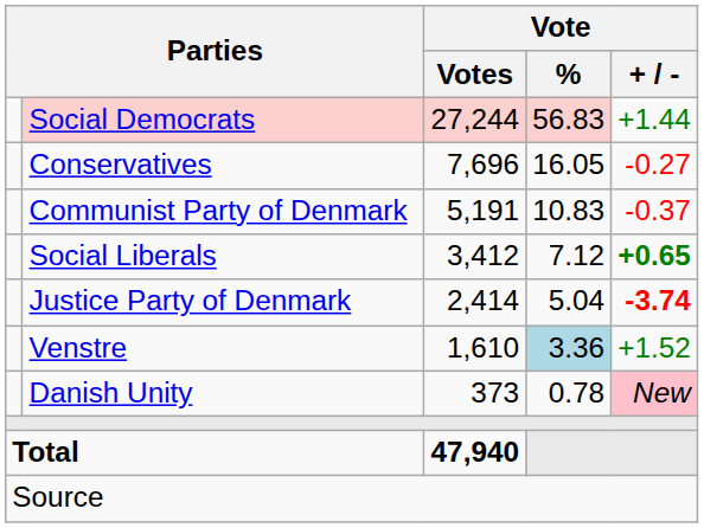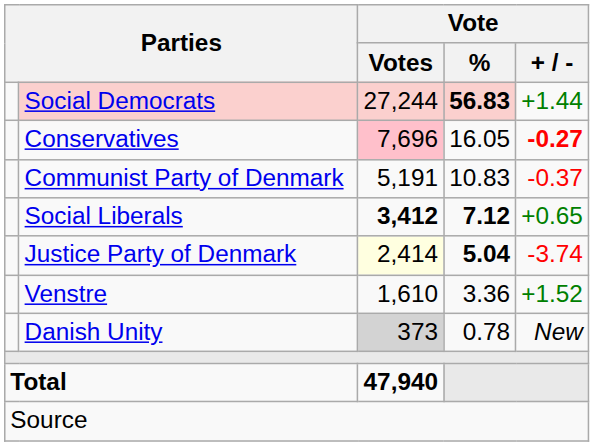Social Democrats | Vote / %: normal -> bold
Conservatives | Vote / Votes: no background -> pink background
Conservatives | Vote / + / -: normal -> bold
Social Liberals | Vote / Votes: normal -> bold
Social Liberals | Vote / %: normal -> bold
Social Liberals | Vote / + / -: bold -> normal
Justice Party of Denmark | Vote / Votes: no background -> lightyellow background
Justice Party of Denmark | Vote / %: normal -> bold
Justice Party of Denmark | Vote / + / -: bold -> normal
Venstre | Vote / %: lightblue background -> no background
Danish Unity | Vote / Votes: no background -> lightgrey background
Danish Unity | Vote / + / -: pink background -> no background
